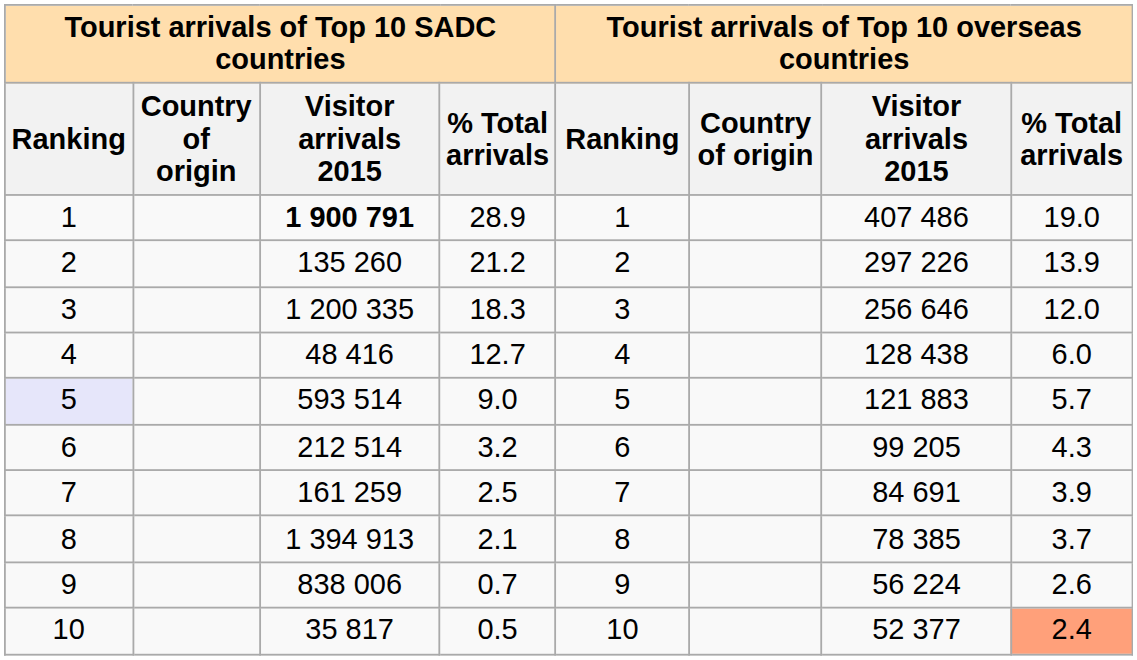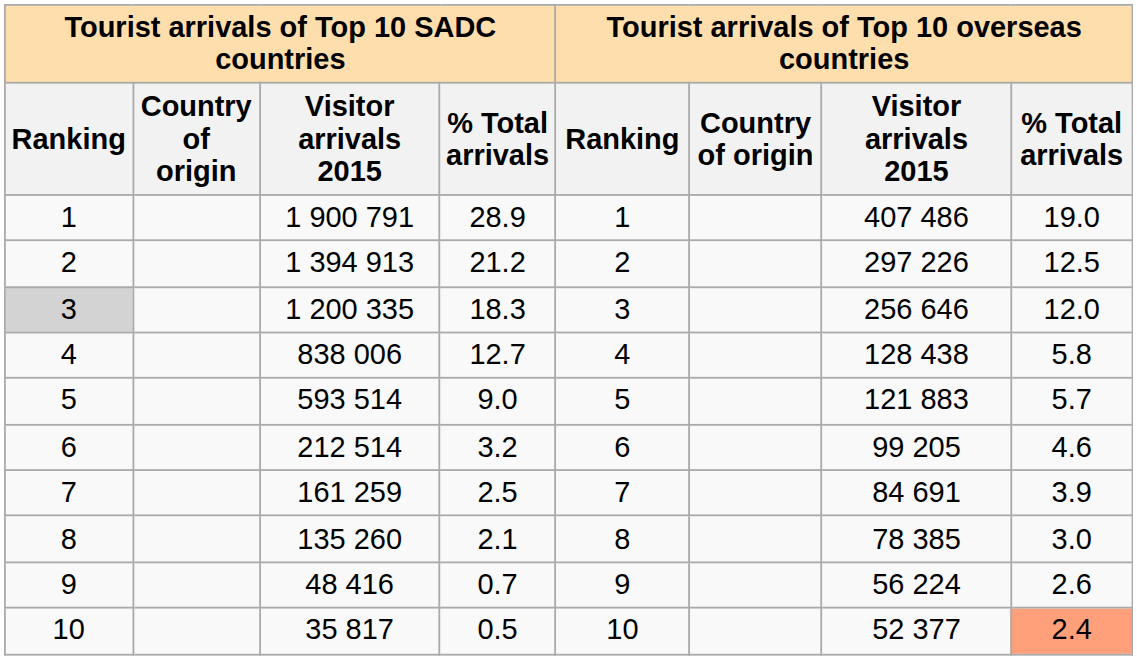row 3 | column 3: bold -> normal
row 4 | column 3: 135 260 -> 1 394 913
row 4 | column 8: 13.9 -> 12.5
row 5 | Tourist arrivals of Top 10 SADC countries / Ranking: no background -> lightgrey background
row 6 | column 3: 48 416 -> 838 006
row 6 | column 8: 6.0 -> 5.8
row 7 | Tourist arrivals of Top 10 SADC countries / Ranking: lavender background -> no background
row 8 | column 8: 4.3 -> 4.6
row 10 | column 3: 1 394 913 -> 135 260
row 10 | column 8: 3.7 -> 3.0
row 11 | column 3: 838 006 -> 48 416
